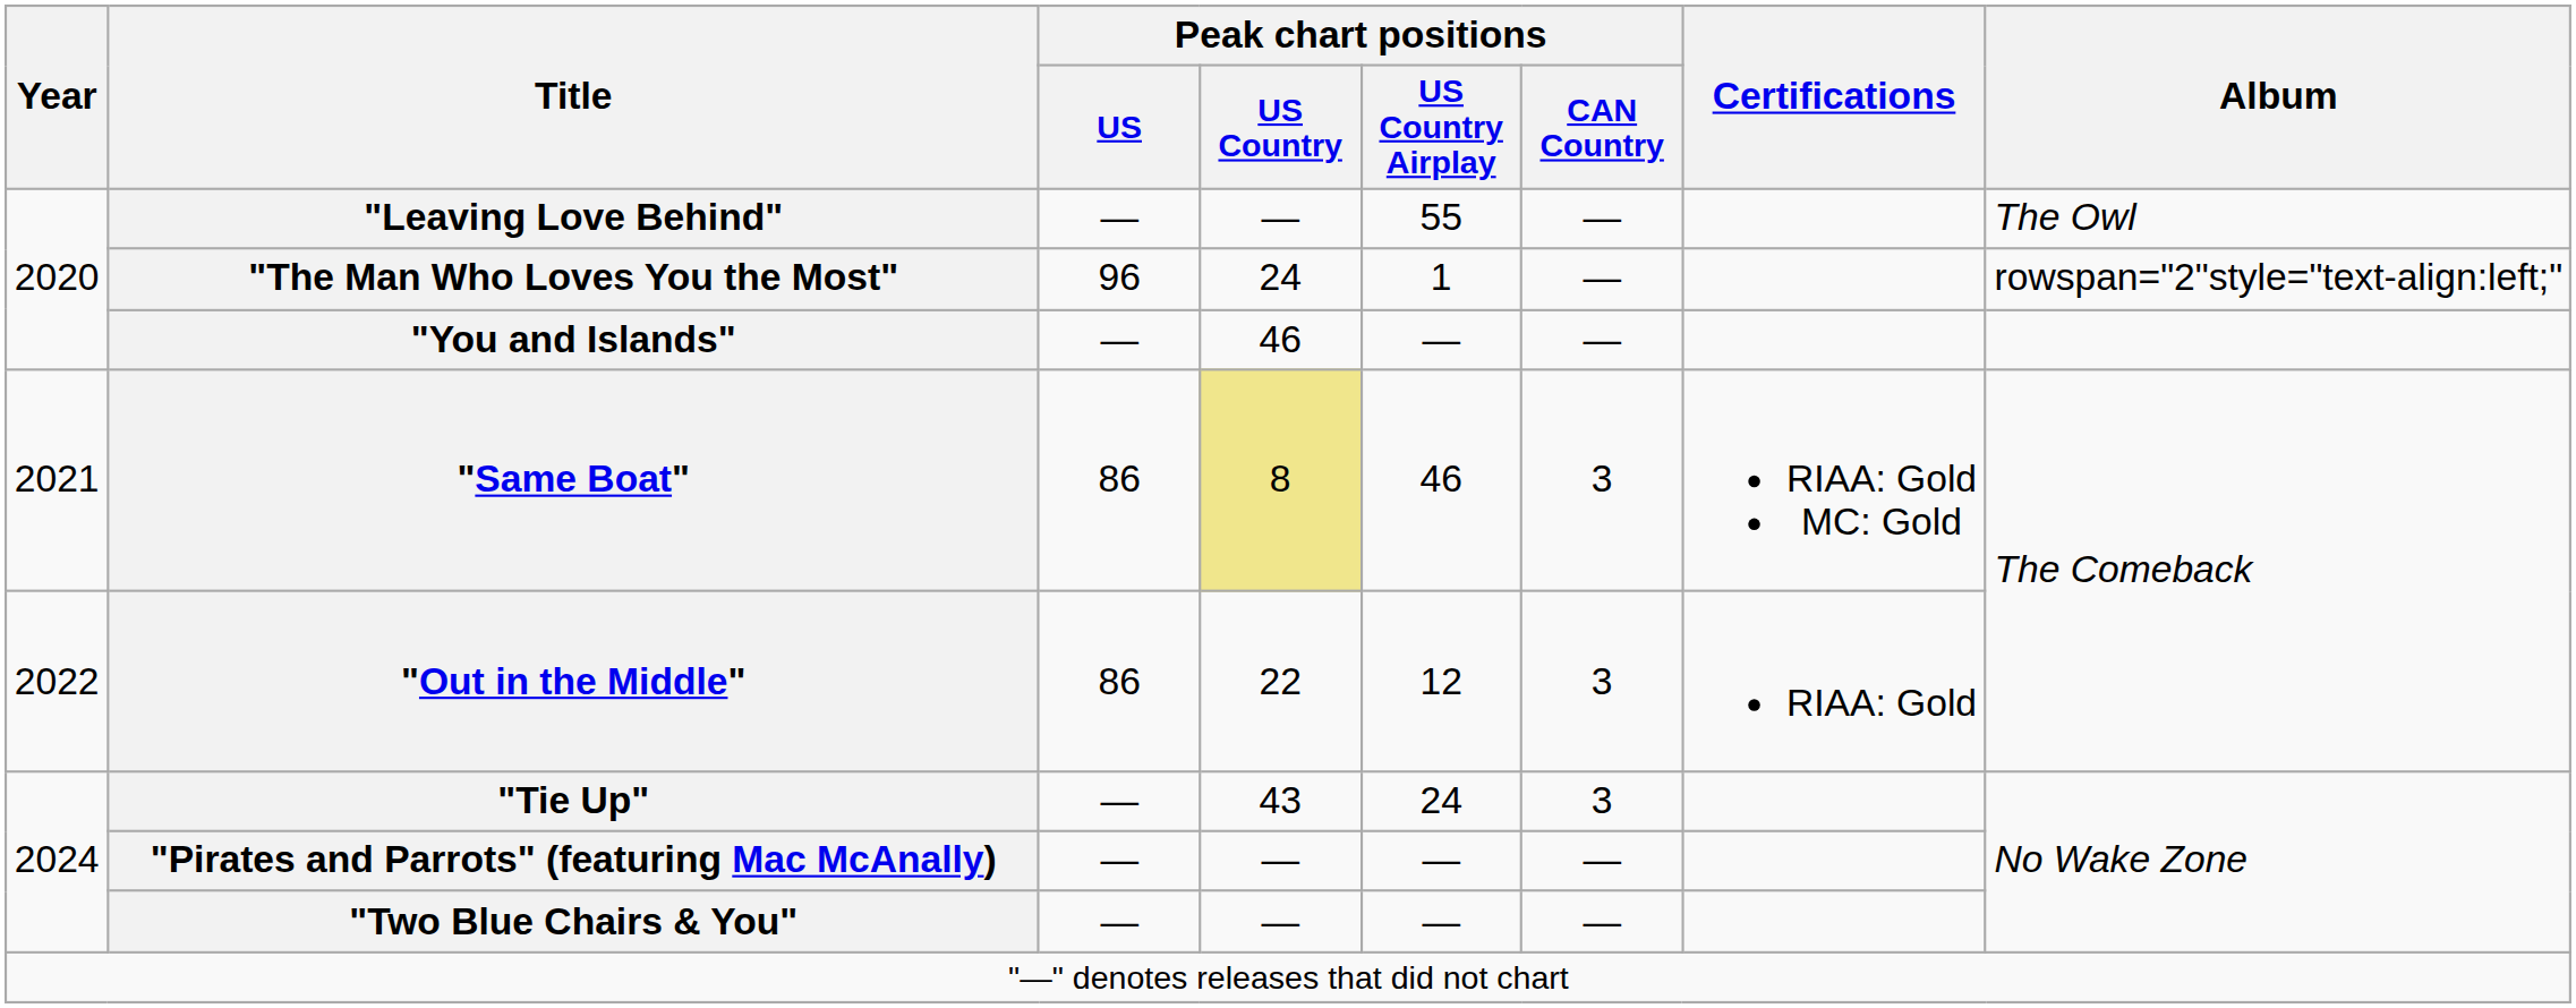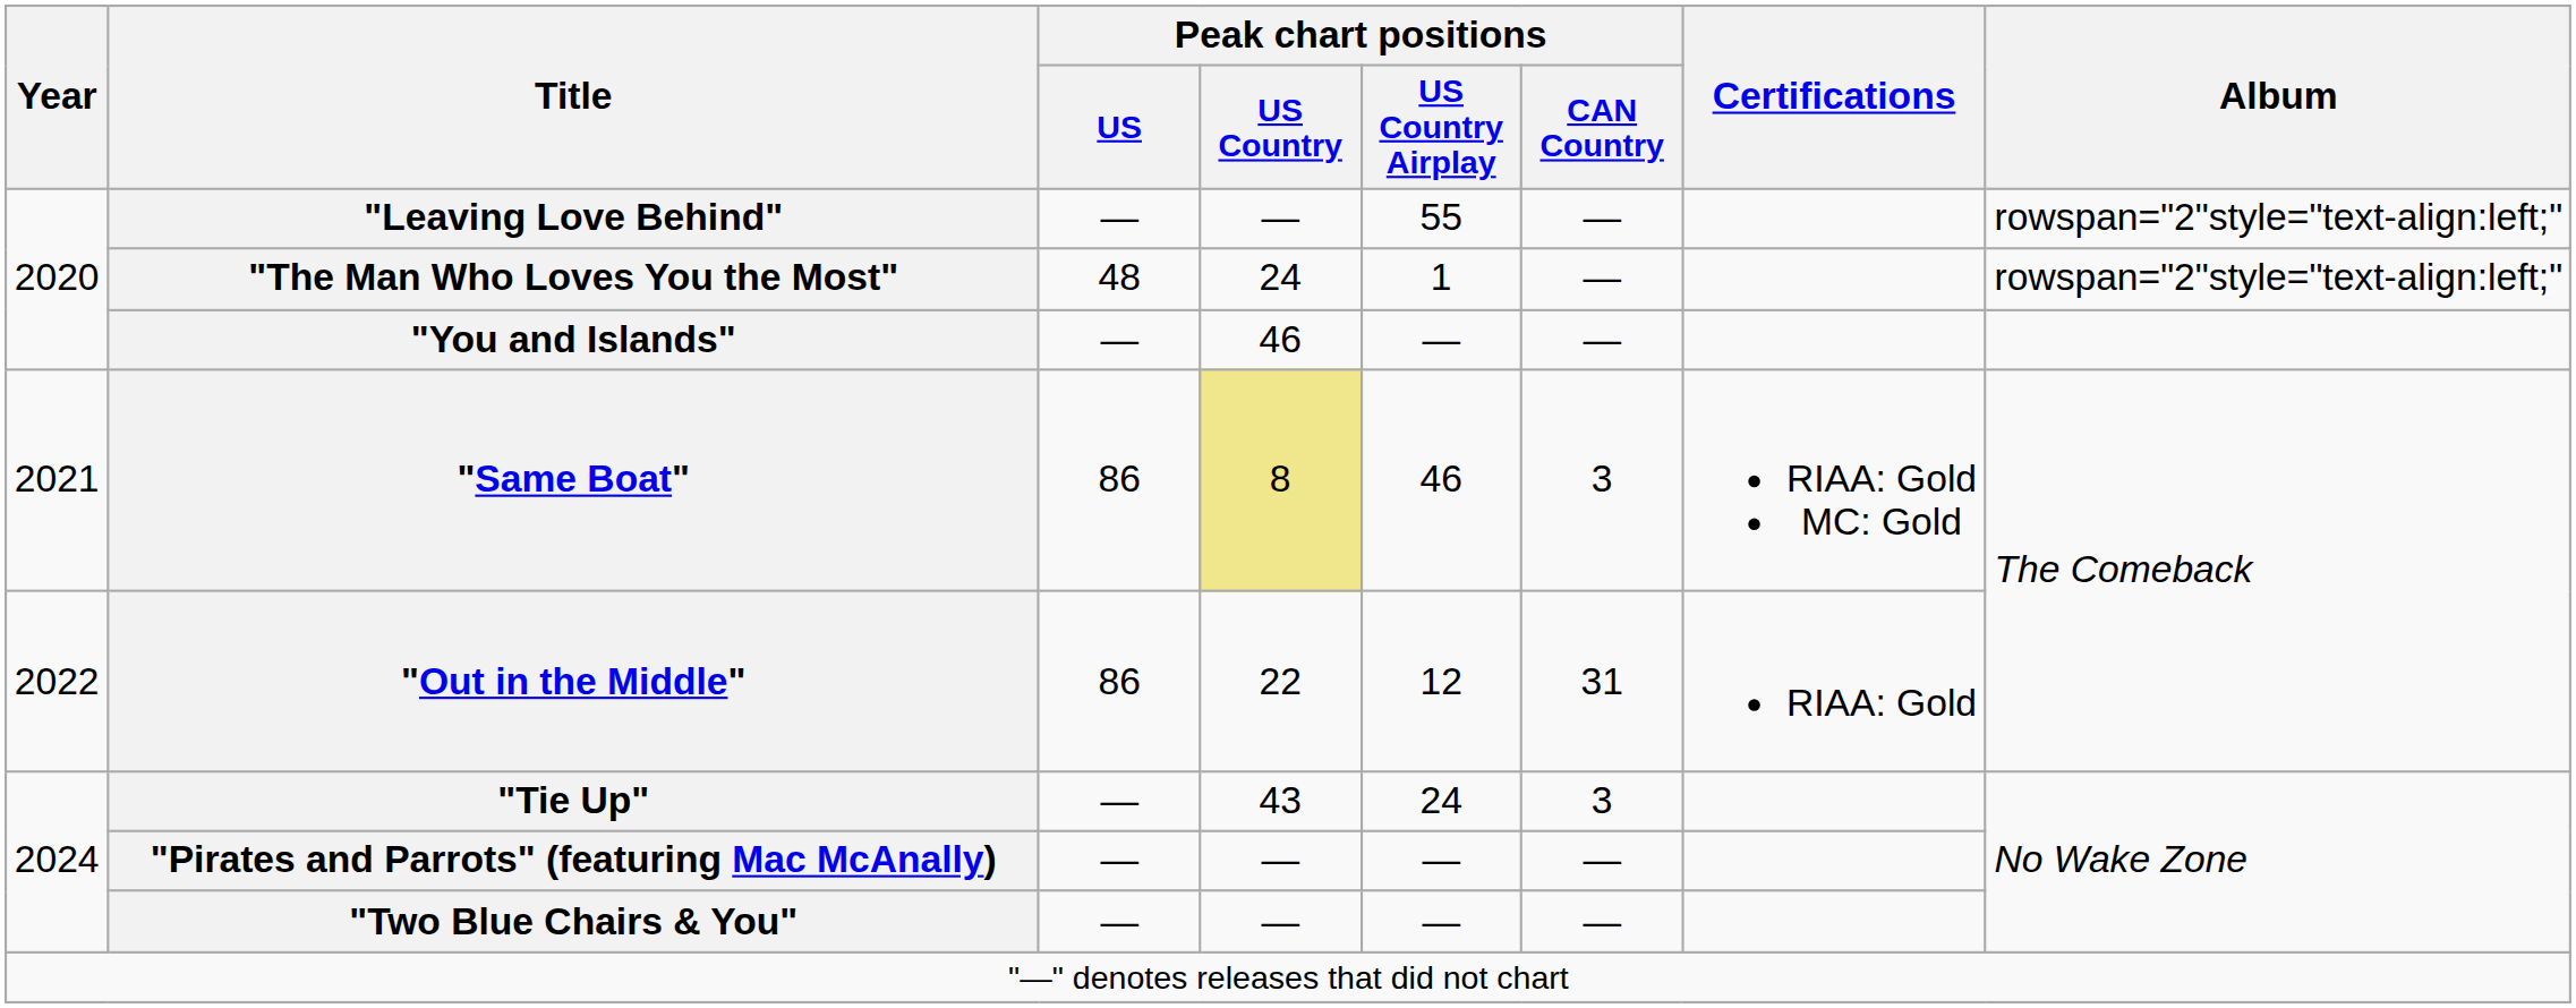"Leaving Love Behind" | Album: The Owl -> rowspan="2"style="text-align:left;"
"The Man Who Loves You the Most" | Peak chart positions / US: 96 -> 48
"Out in the Middle" | Peak chart positions / CAN Country: 3 -> 31
